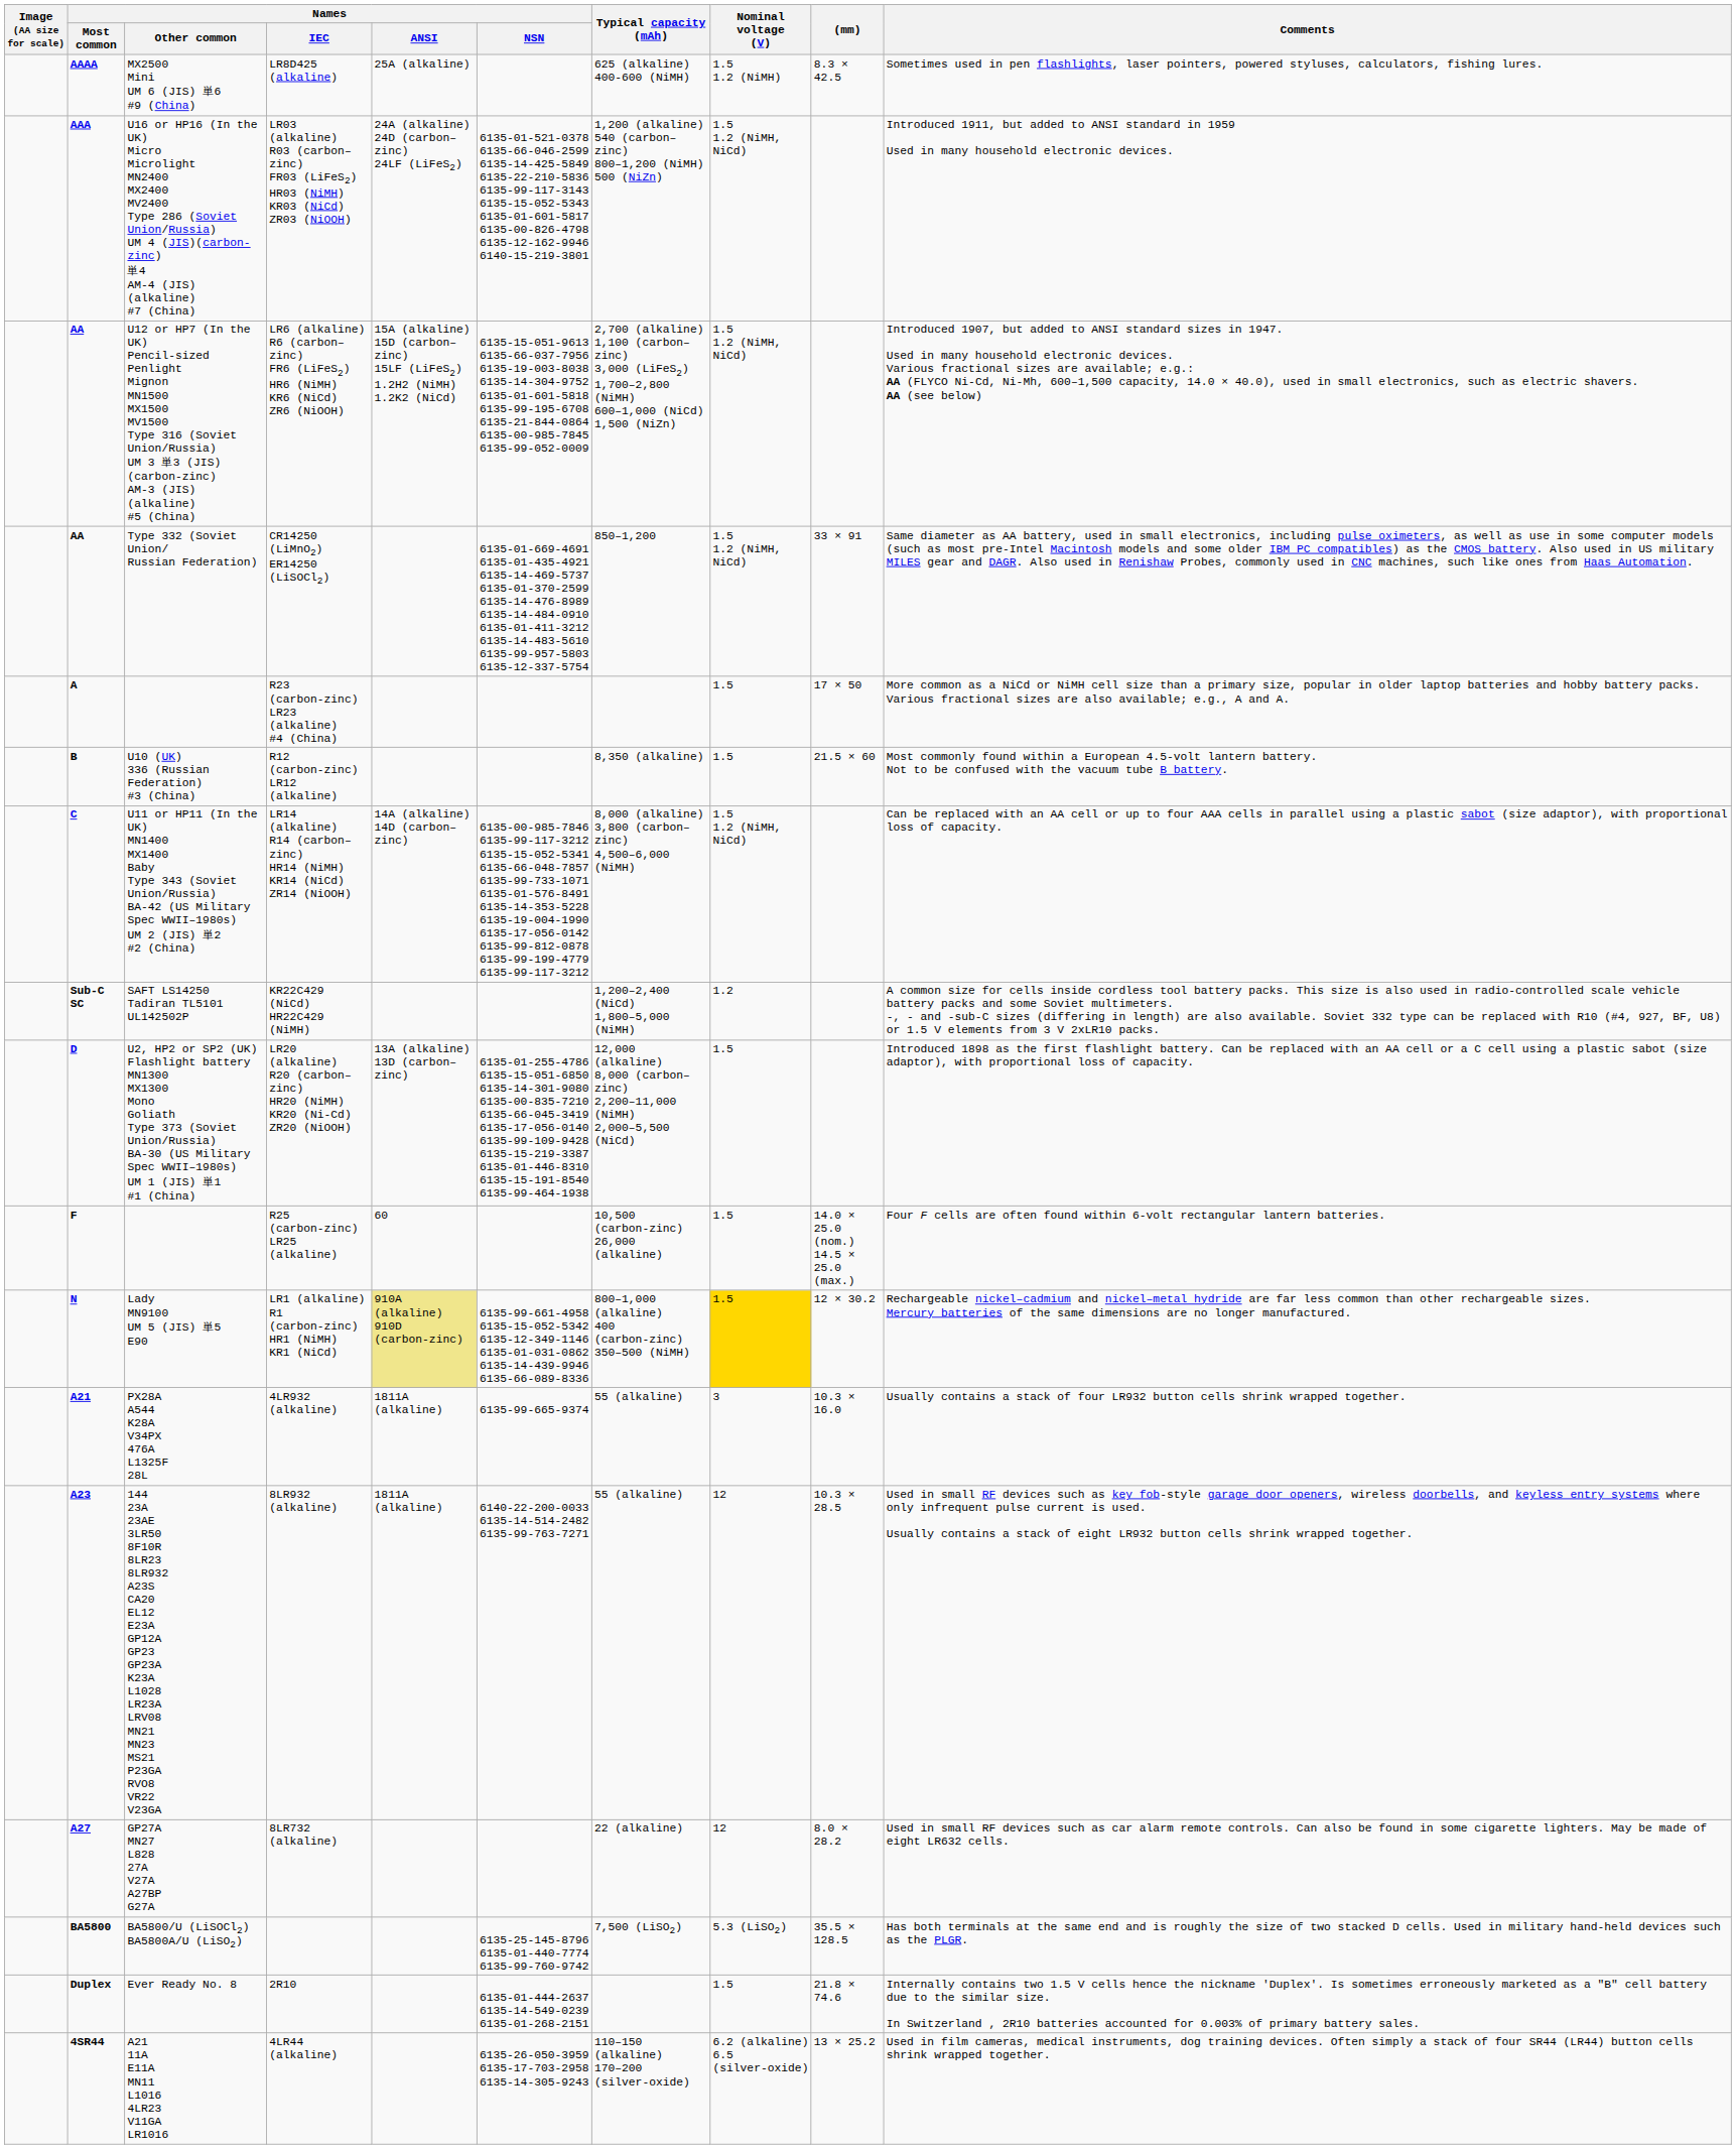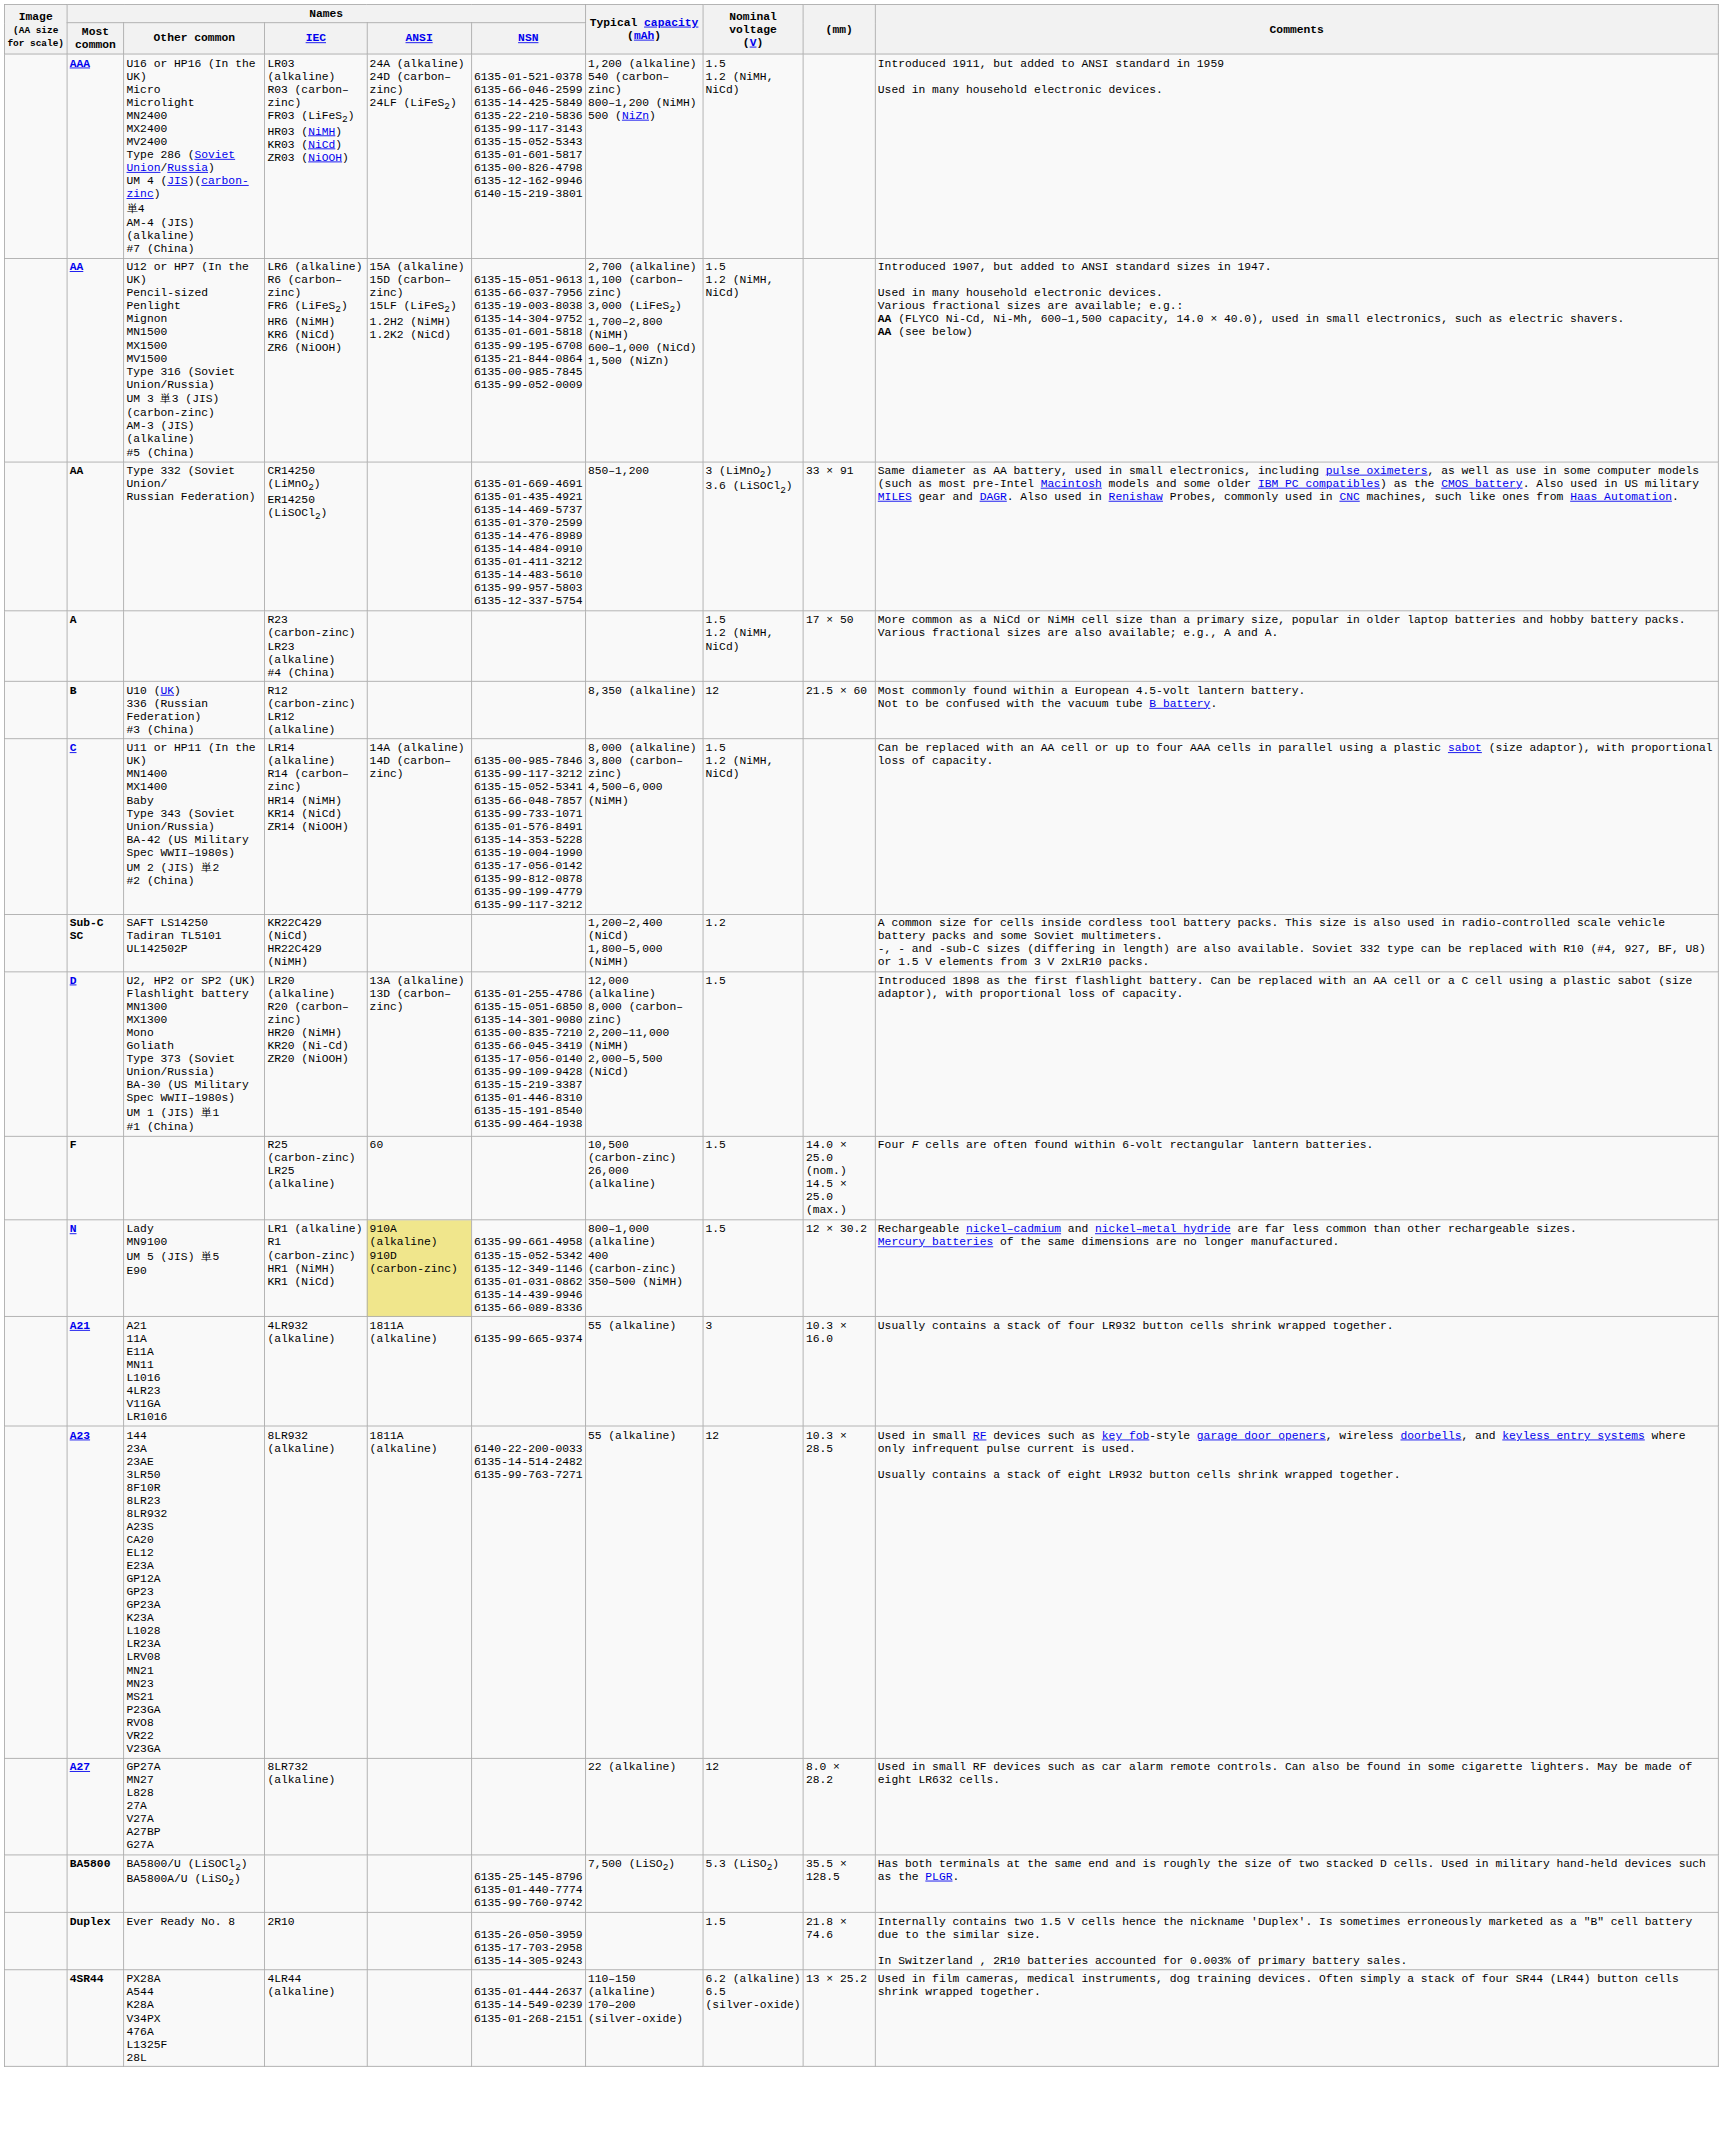- row: AAAA | MX2500 Mini UM 6 (JIS) 単6 #9 (China) | LR8D425 (alkaline) | 25A (alkaline) | 625 (alkaline) 400-600 (NiMH) | 1.5 1.2 (NiMH) | 8.3 × 42.5 | Sometimes used in pen flashlights, laser pointers, powered styluses, calculators, fishing lures.
CR14250 (LiMnO2) ER14250 (LiSOCl2) | Nominal voltage (V): 1.5 1.2 (NiMH, NiCd) -> 3 (LiMnO2) 3.6 (LiSOCl2)
R23 (carbon‑zinc) LR23 (alkaline) #4 (China) | Nominal voltage (V): 1.5 -> 1.5 1.2 (NiMH, NiCd)
R12 (carbon‑zinc) LR12 (alkaline) | Nominal voltage (V): 1.5 -> 12
LR1 (alkaline) R1 (carbon‑zinc) HR1 (NiMH) KR1 (NiCd) | Nominal voltage (V): gold background -> no background
4LR932 (alkaline) | Names / Other common: PX28A A544 K28A V34PX 476A L1325F 28L -> A21 11A E11A MN11 L1016 4LR23 V11GA LR1016
2R10 | Names / NSN: 6135-01-444-2637 6135-14-549-0239 6135-01-268-2151 -> 6135-26-050-3959 6135-17-703-2958 6135-14-305-9243
4LR44 (alkaline) | Names / Other common: A21 11A E11A MN11 L1016 4LR23 V11GA LR1016 -> PX28A A544 K28A V34PX 476A L1325F 28L
4LR44 (alkaline) | Names / NSN: 6135-26-050-3959 6135-17-703-2958 6135-14-305-9243 -> 6135-01-444-2637 6135-14-549-0239 6135-01-268-2151
